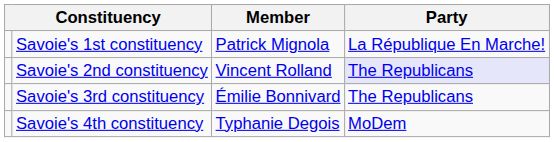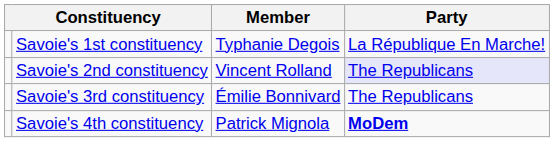Savoie's 1st constituency | Member: Patrick Mignola -> Typhanie Degois
Savoie's 4th constituency | Member: Typhanie Degois -> Patrick Mignola
Savoie's 4th constituency | Party: normal -> bold
